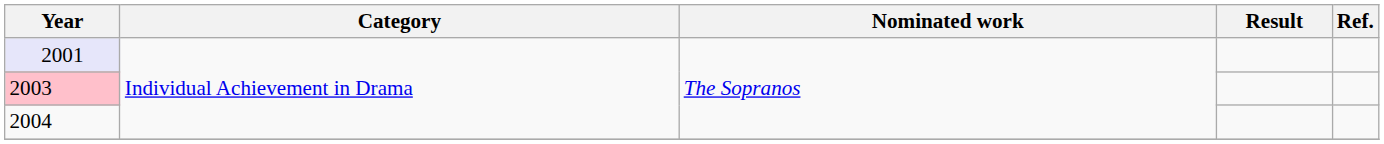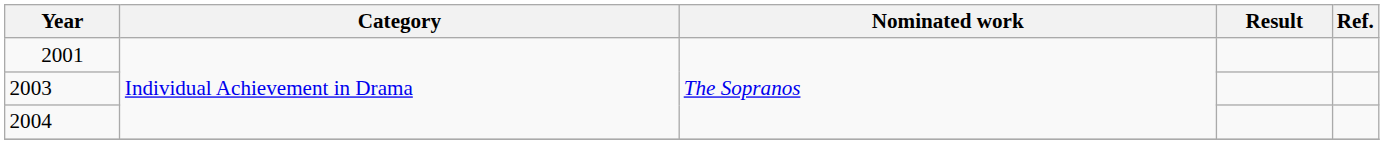2001 | Year: lavender background -> no background
2003 | Year: pink background -> no background
